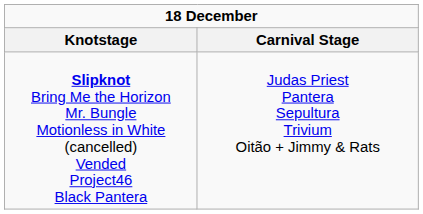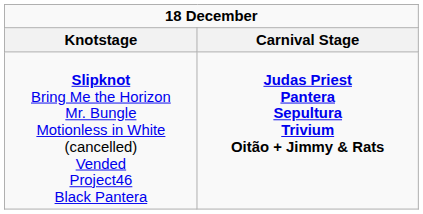row 3 | Carnival Stage: normal -> bold
